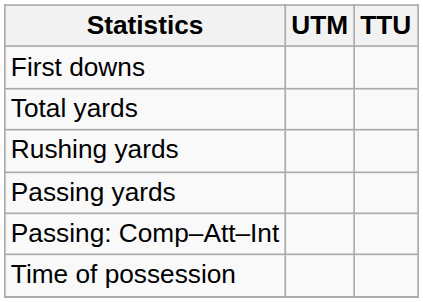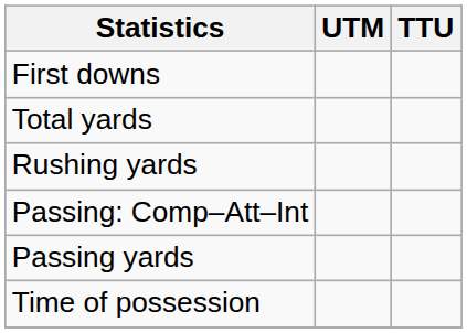rows swapped: Passing yards <-> Passing: Comp–Att–Int
